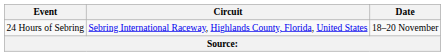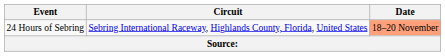24 Hours of Sebring | Date: no background -> lightsalmon background
